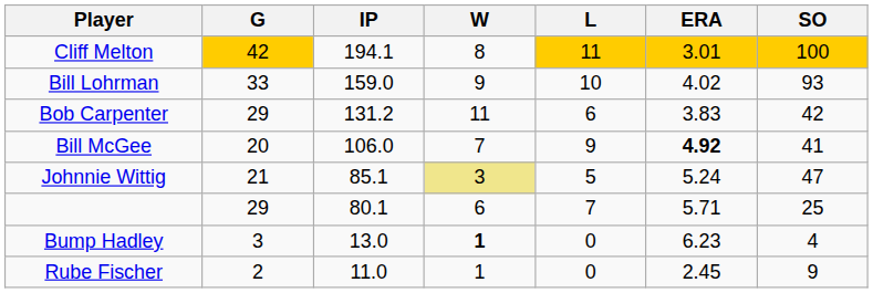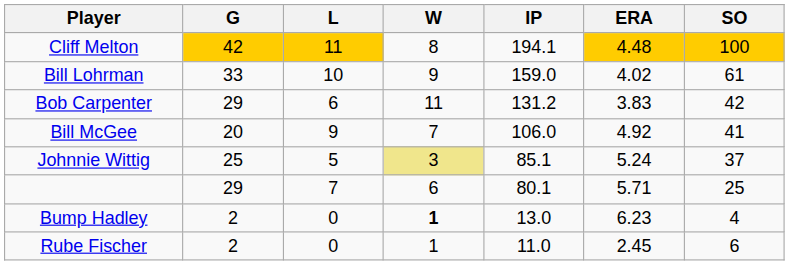columns swapped: IP <-> L
Cliff Melton | ERA: 3.01 -> 4.48
Bill Lohrman | SO: 93 -> 61
Bill McGee | ERA: bold -> normal
Johnnie Wittig | G: 21 -> 25
Johnnie Wittig | SO: 47 -> 37
Bump Hadley | G: 3 -> 2
Rube Fischer | SO: 9 -> 6
